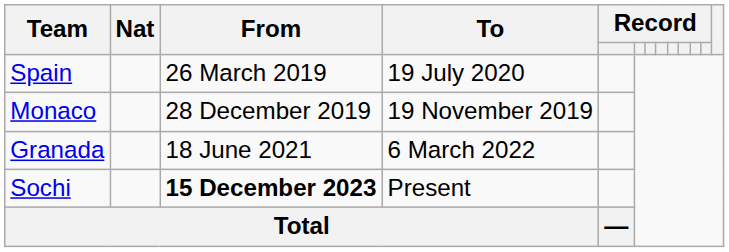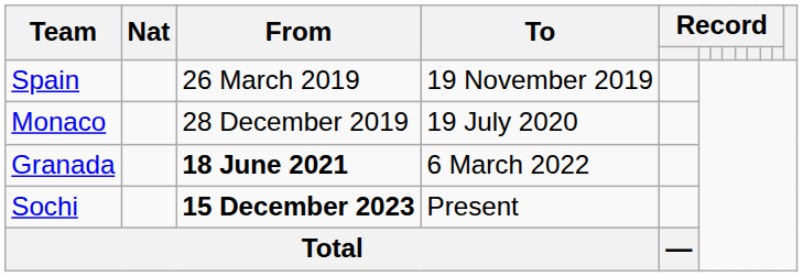Spain | To: 19 July 2020 -> 19 November 2019
Monaco | To: 19 November 2019 -> 19 July 2020
Granada | From: normal -> bold
